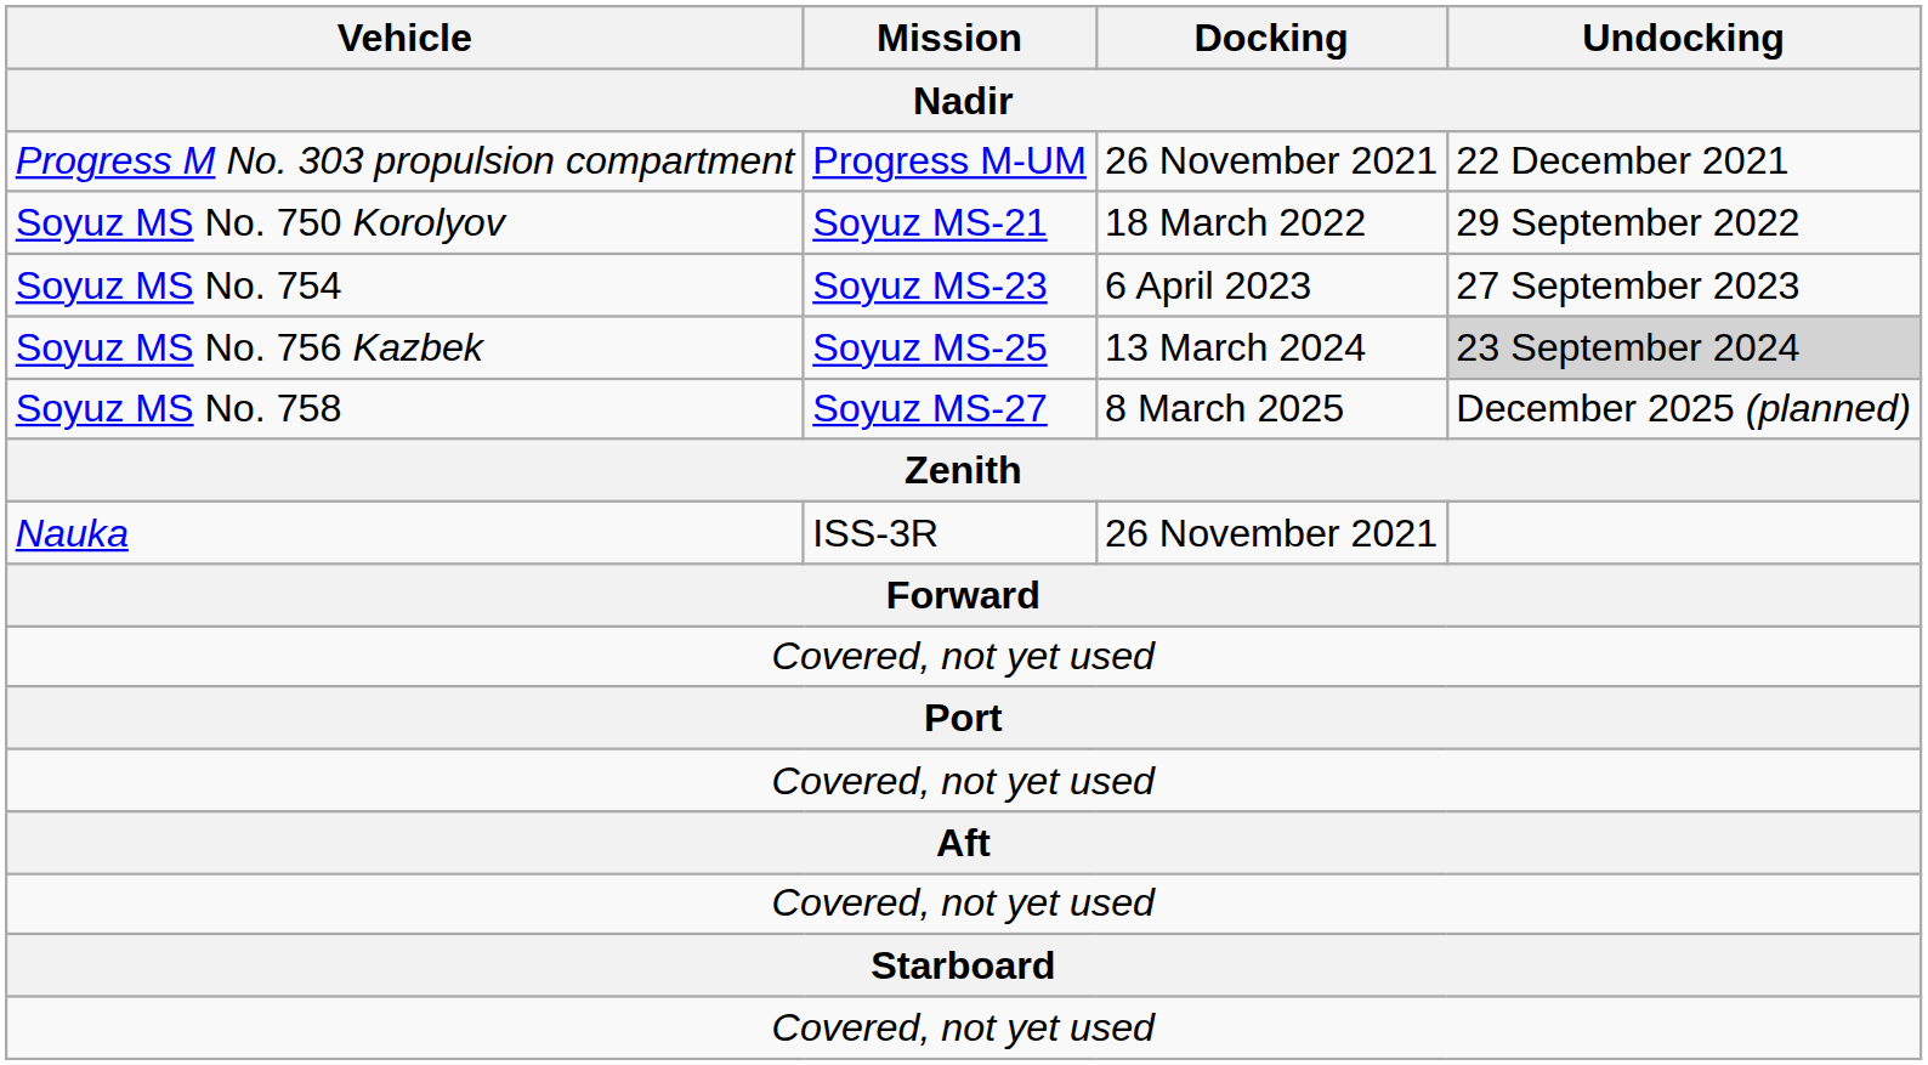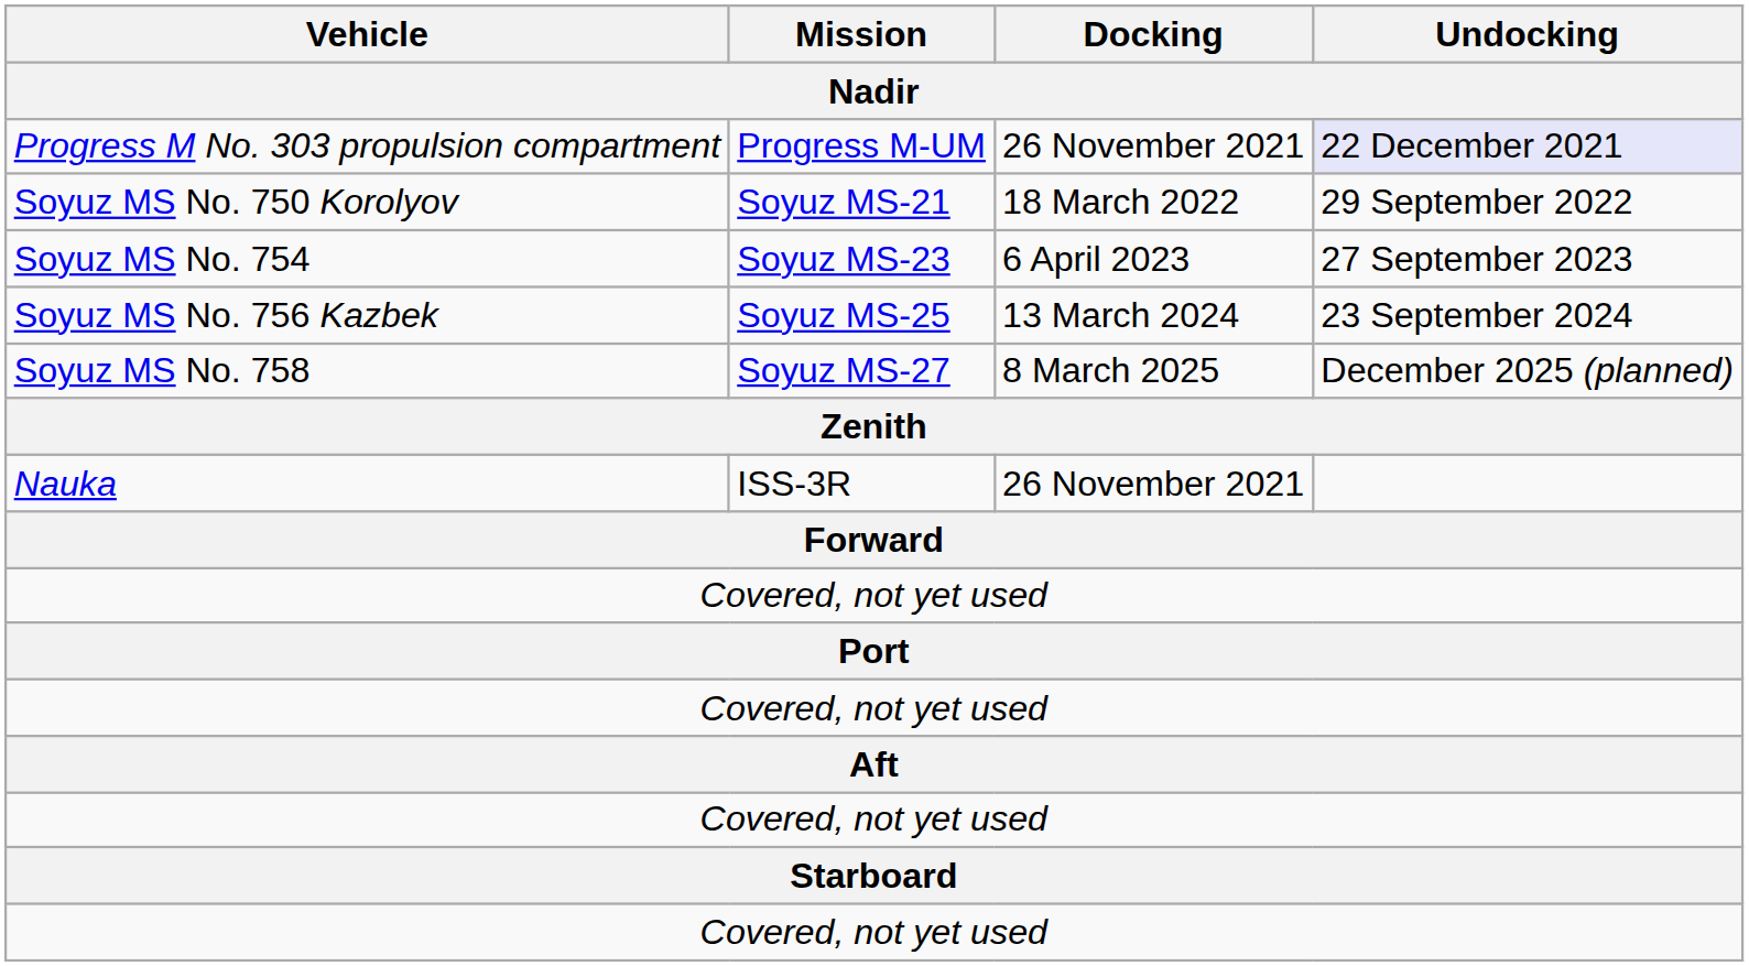Progress M No. 303 propulsion compartment | Undocking: no background -> lavender background
Soyuz MS No. 756 Kazbek | Undocking: lightgrey background -> no background
